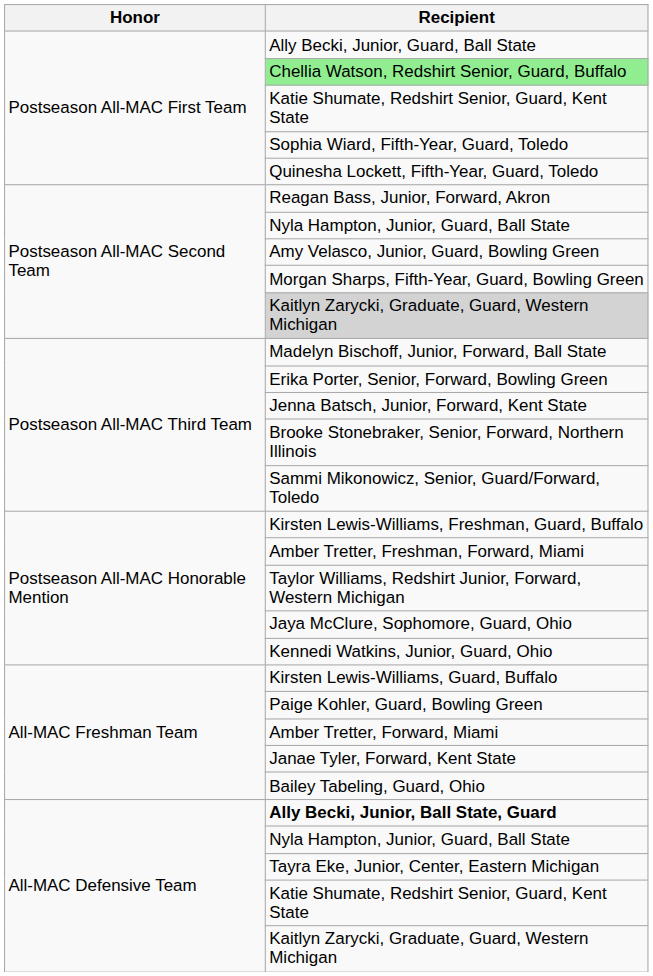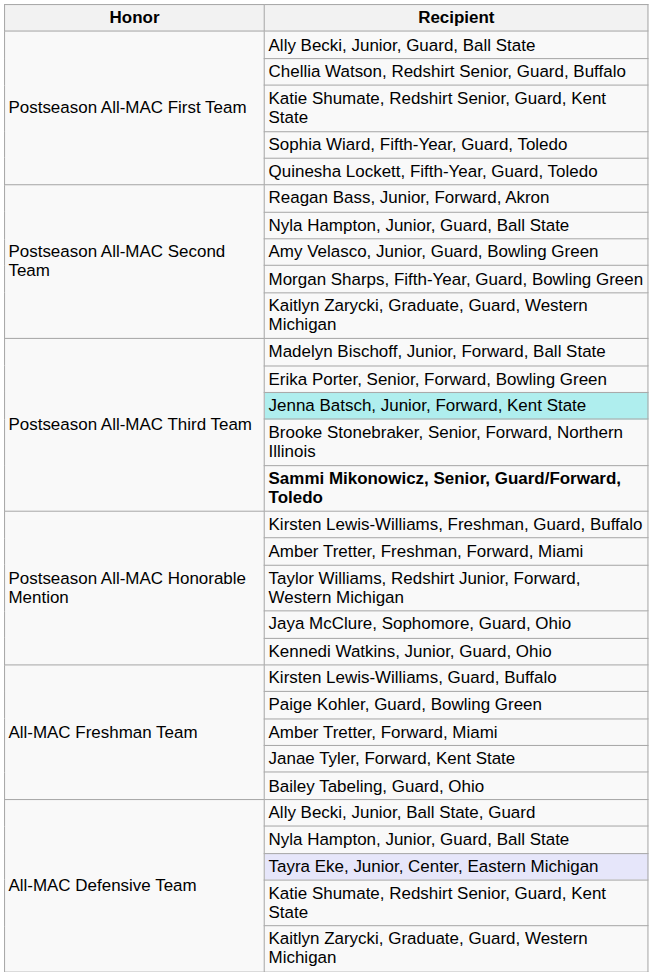row 3 | Recipient: lightgreen background -> no background
row 11 | Recipient: lightgrey background -> no background
row 14 | Recipient: no background -> paleturquoise background
row 16 | Recipient: normal -> bold
row 27 | Recipient: bold -> normal
row 29 | Recipient: no background -> lavender background
